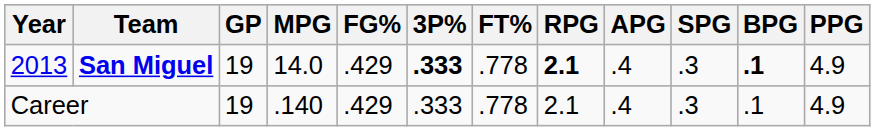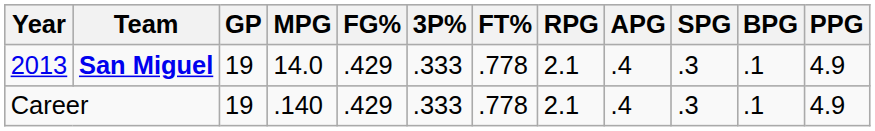2013 | 3P%: bold -> normal
2013 | RPG: bold -> normal
2013 | BPG: bold -> normal
